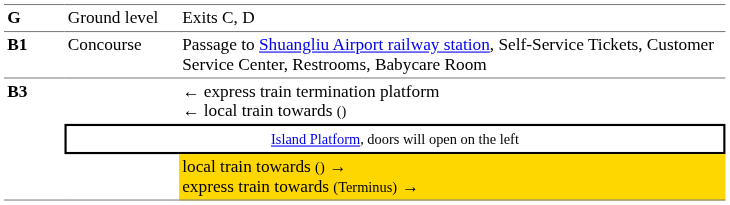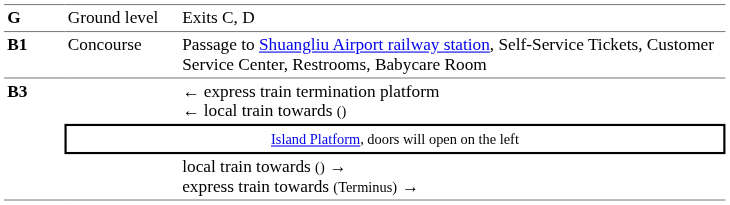local train towards () → express train towards (Terminus) → | column 3: gold background -> no background
